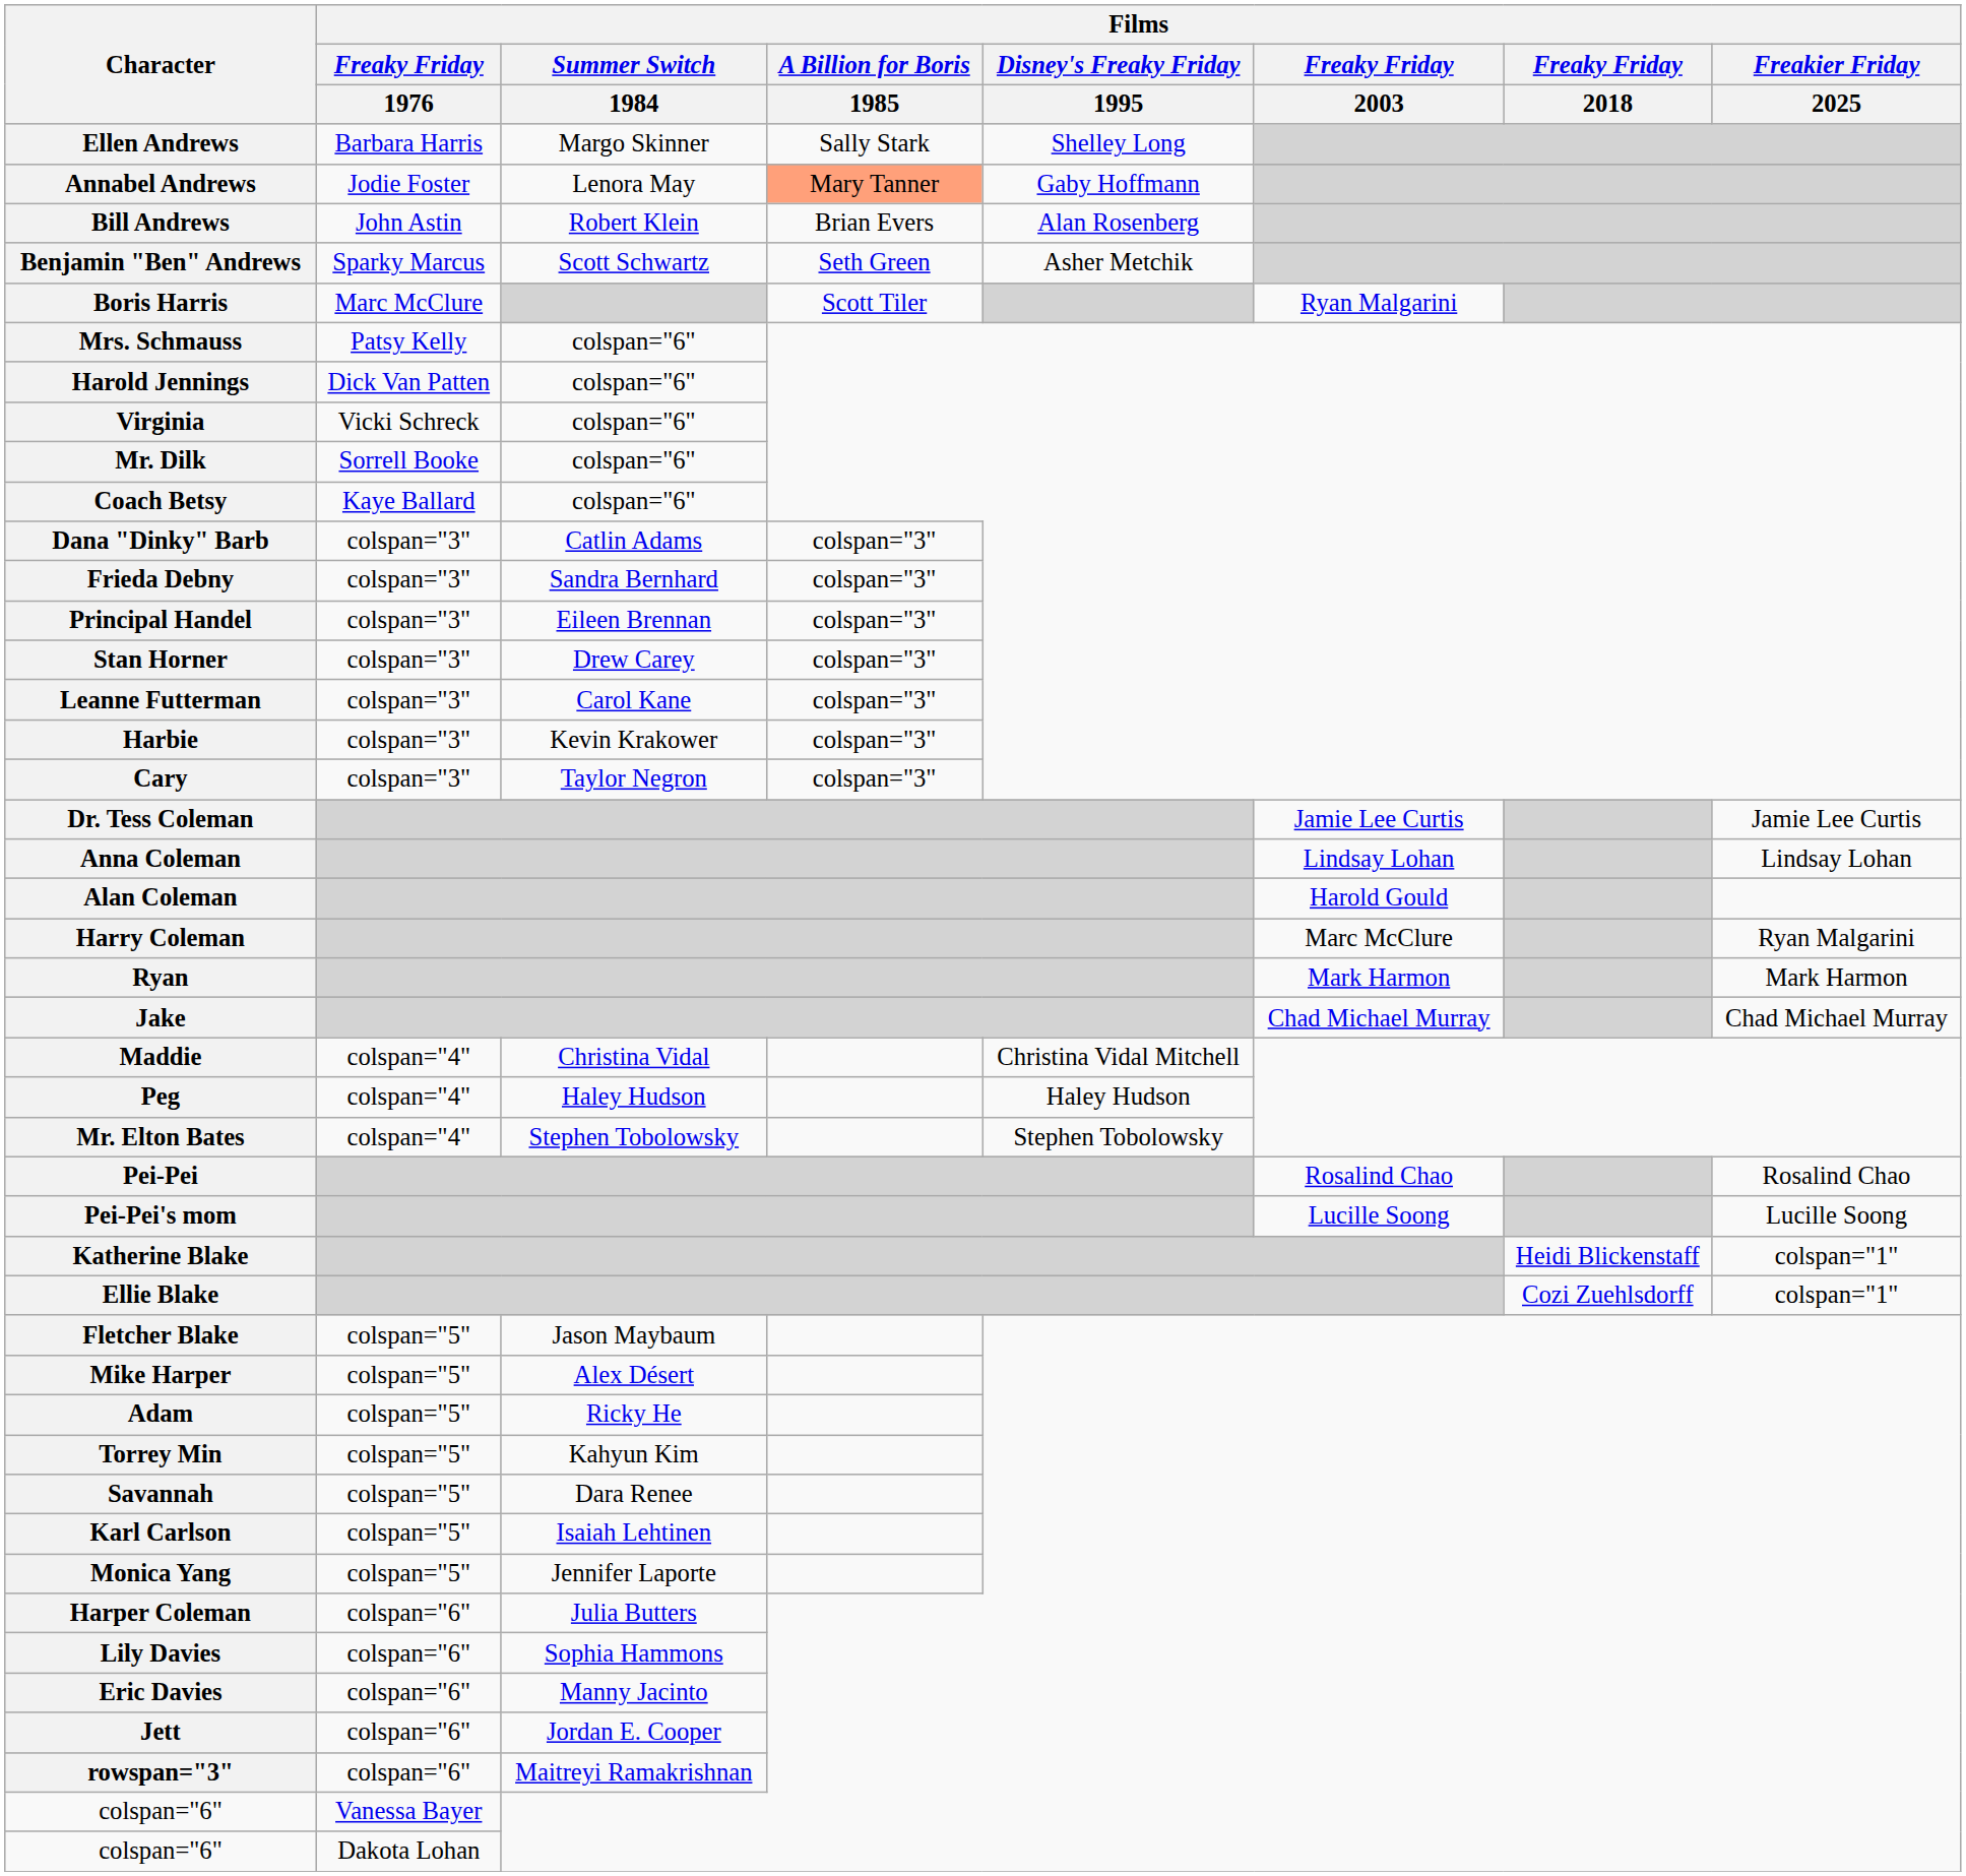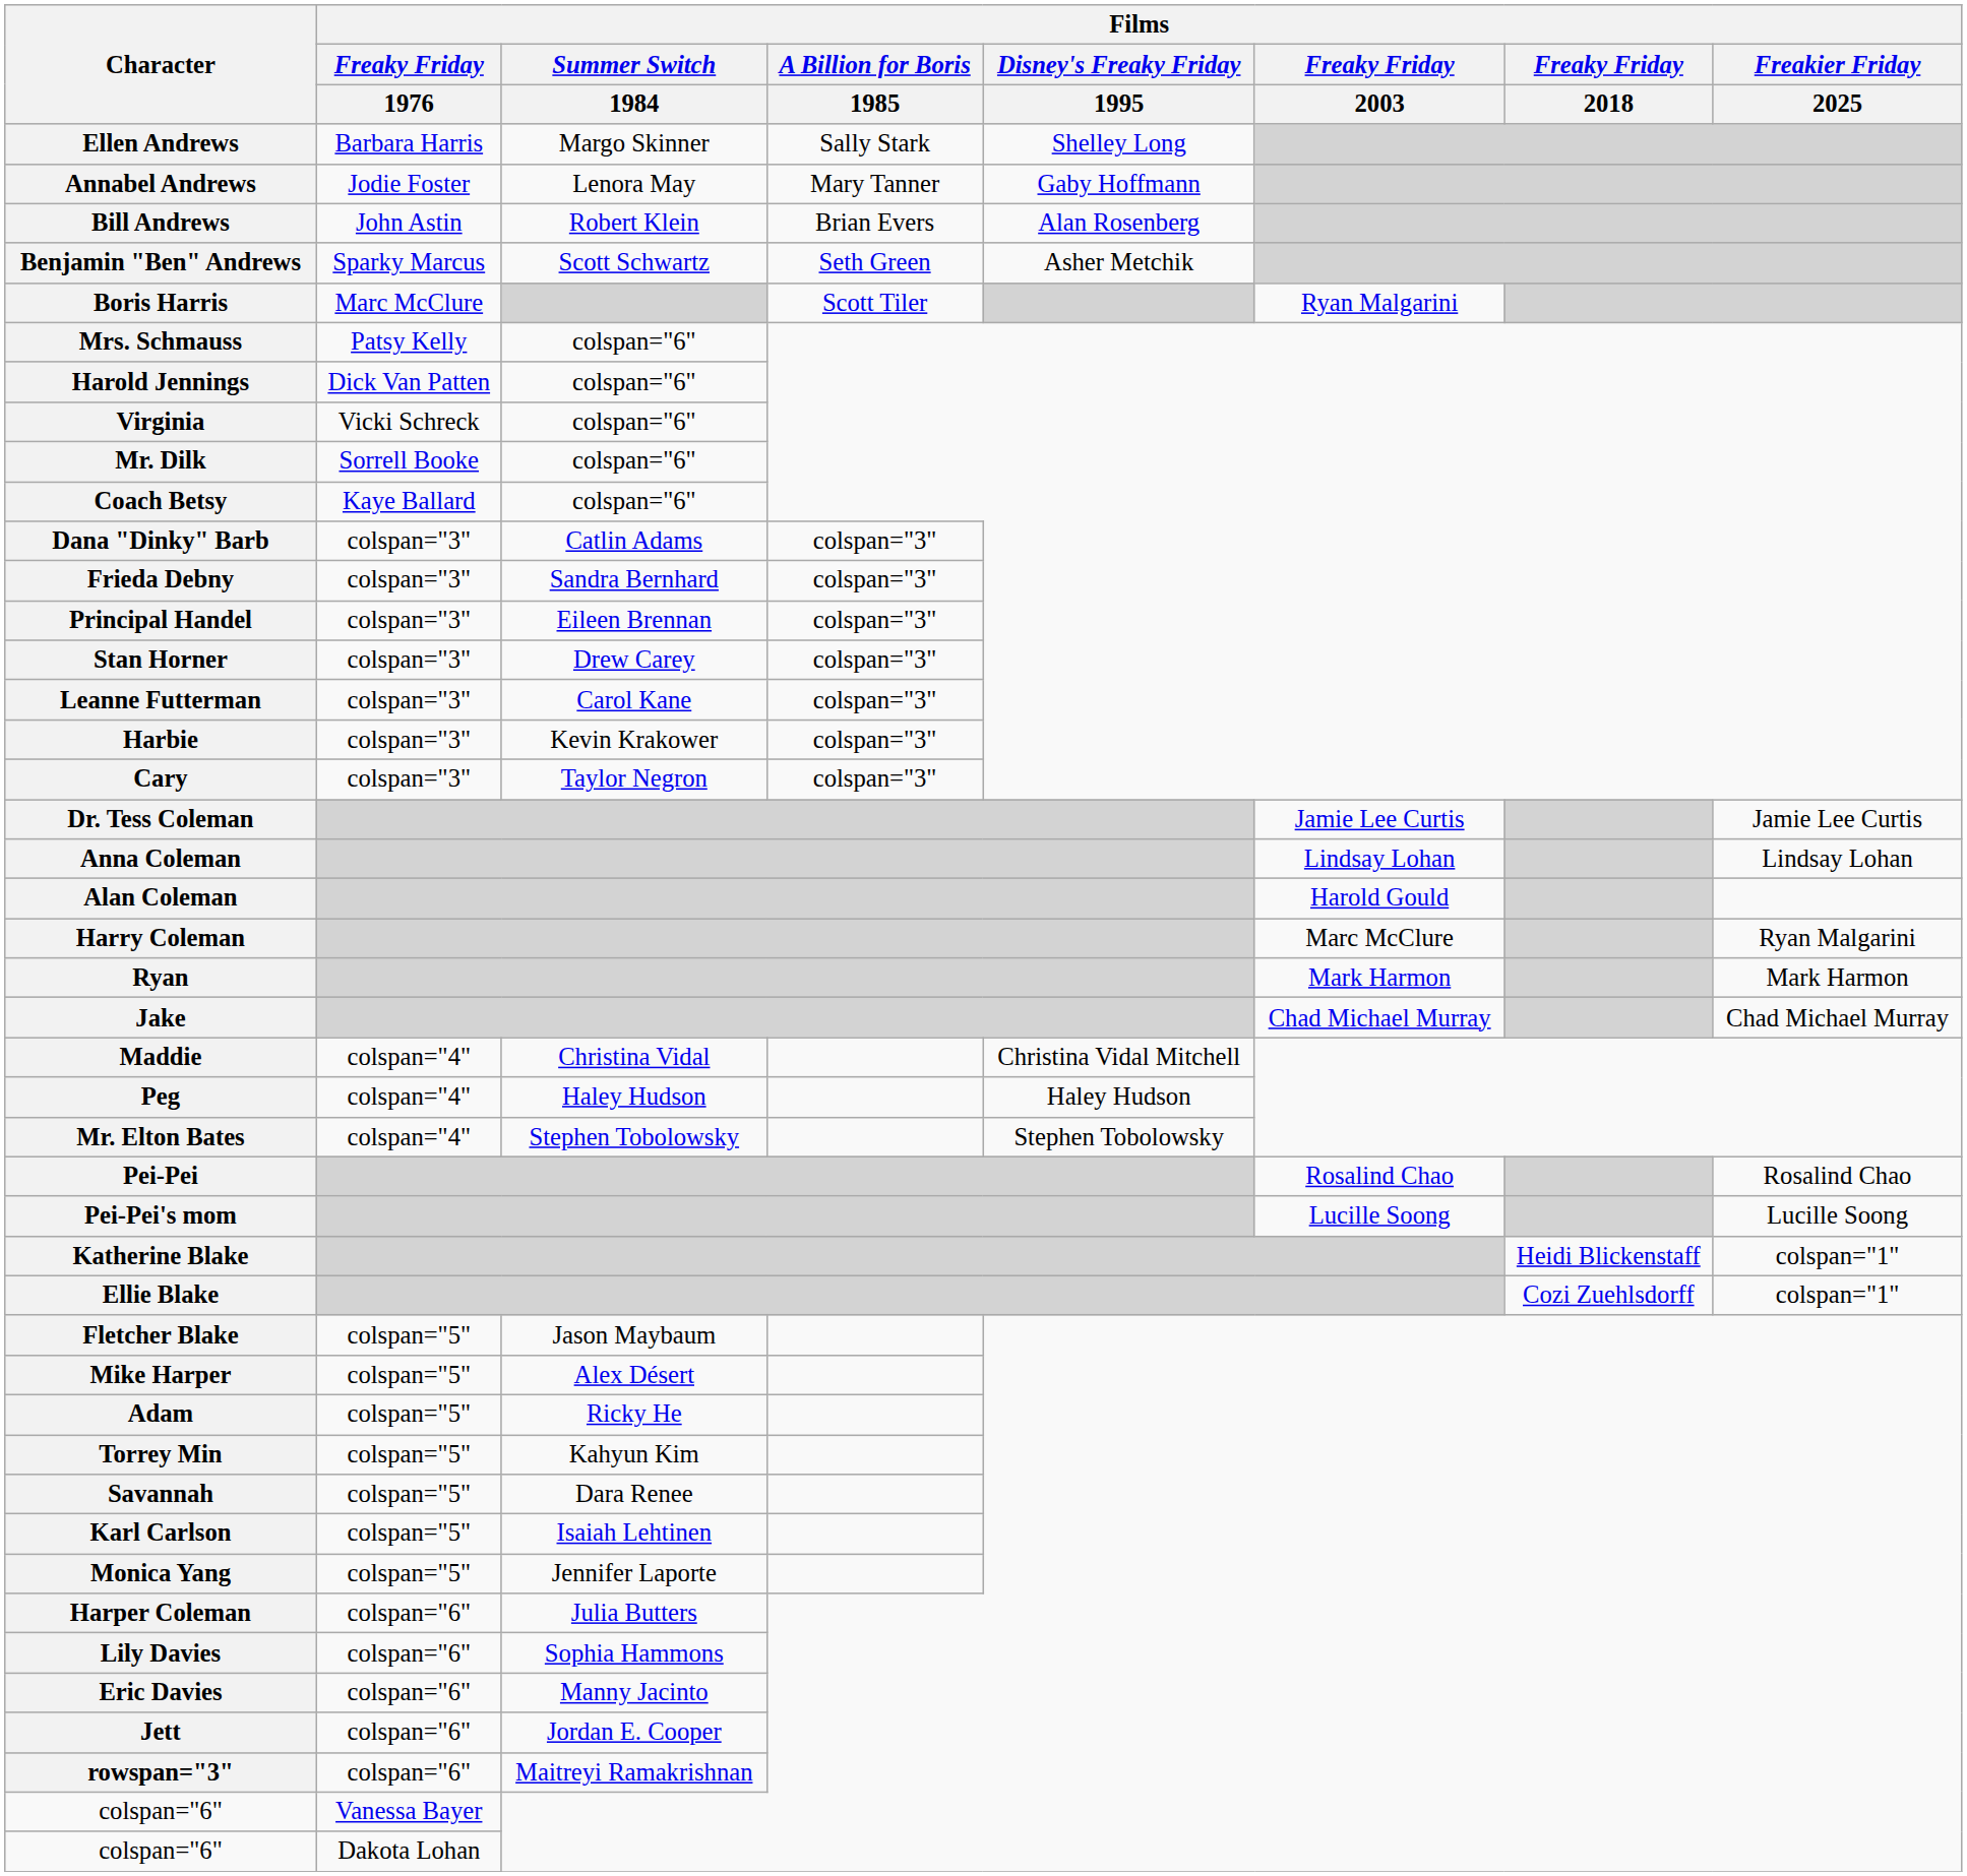Annabel Andrews | Films / A Billion for Boris / 1985: lightsalmon background -> no background
